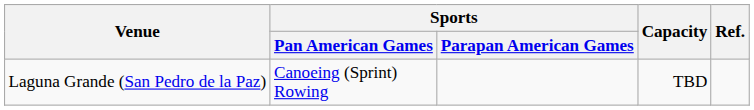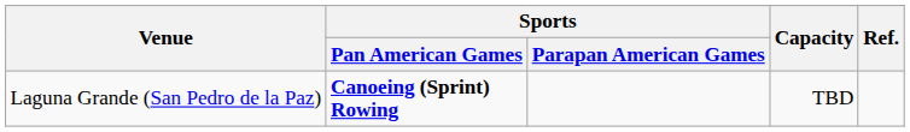Laguna Grande (San Pedro de la Paz) | Sports / Pan American Games: normal -> bold
